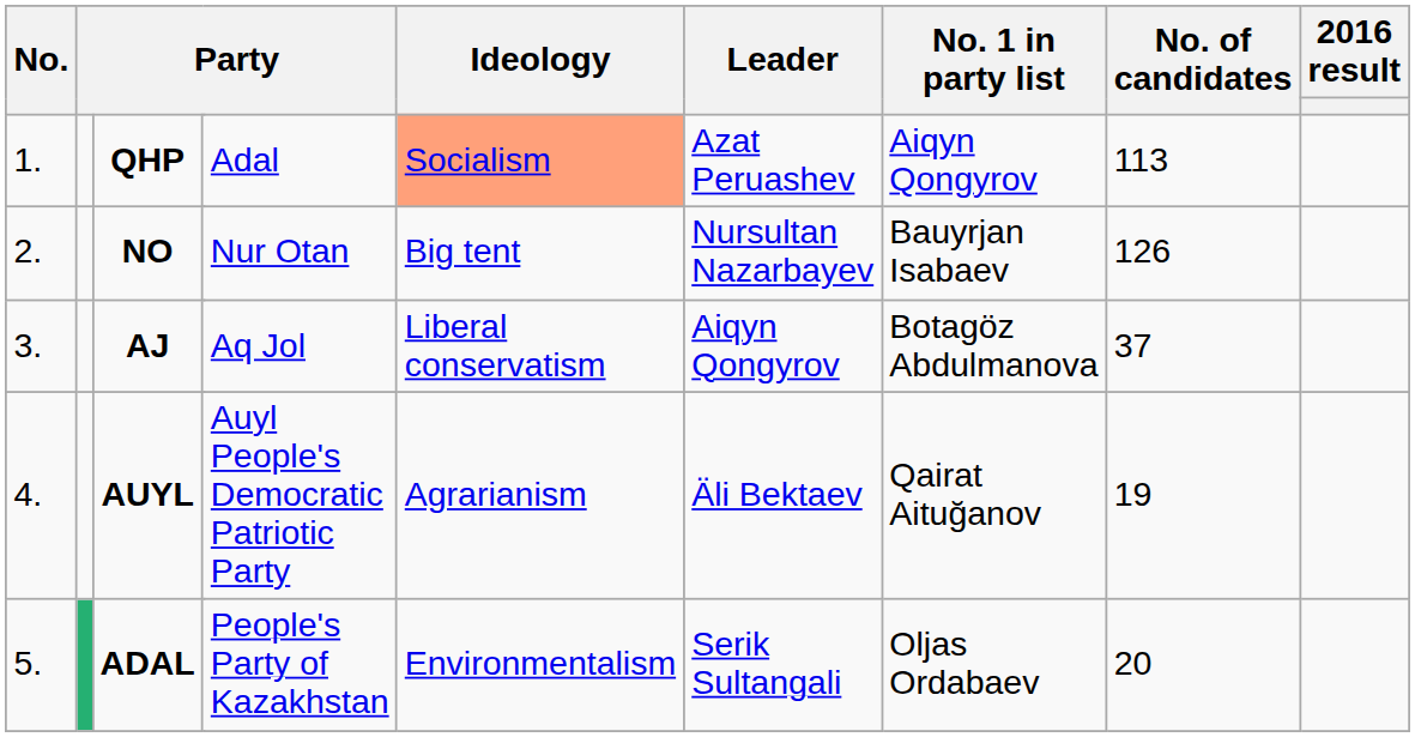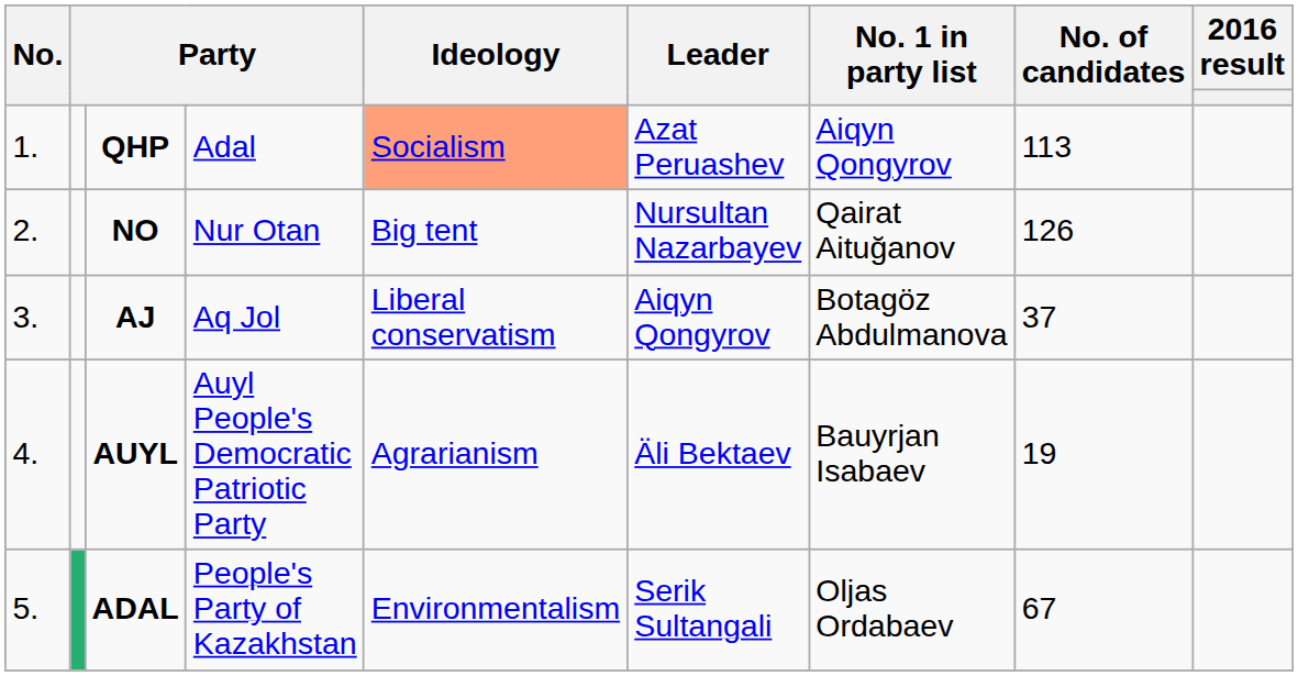NO | No. 1 in party list: Bauyrjan Isabaev -> Qairat Aituğanov
AUYL | No. 1 in party list: Qairat Aituğanov -> Bauyrjan Isabaev
ADAL | No. of candidates: 20 -> 67
